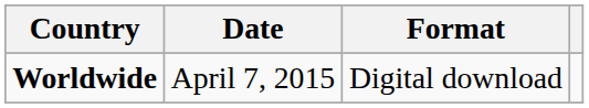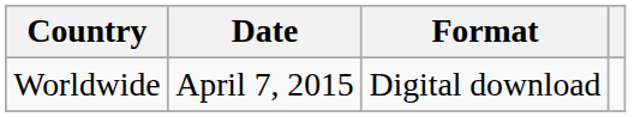Worldwide | Country: bold -> normal
